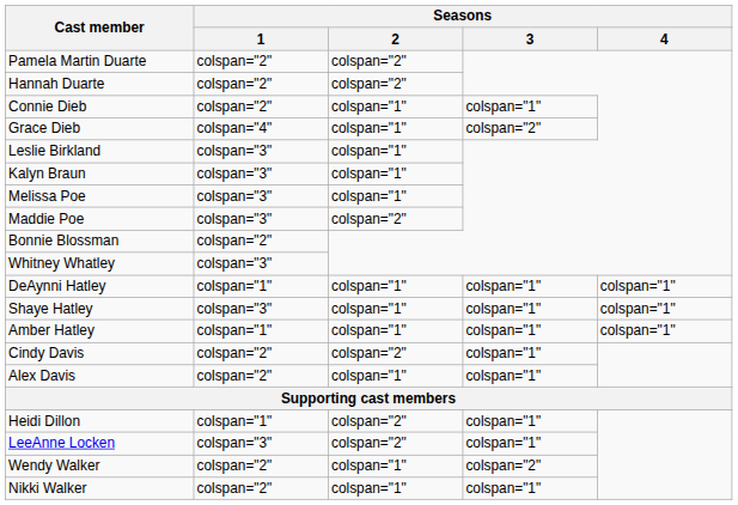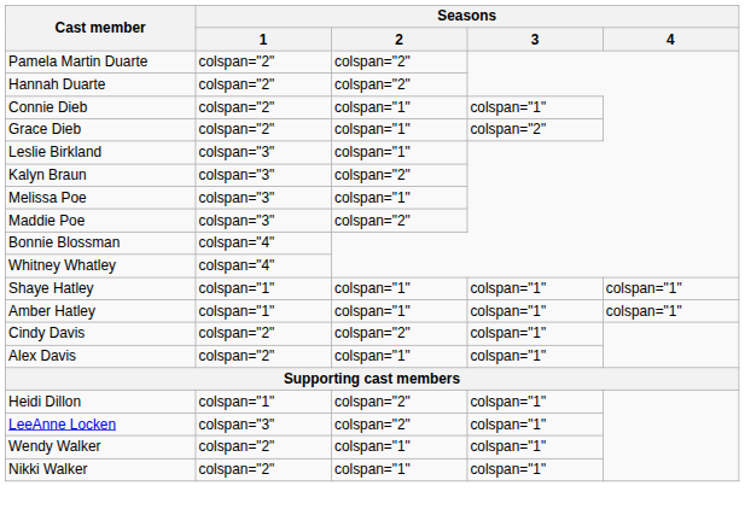Grace Dieb | Seasons / 1: colspan="4" -> colspan="2"
Kalyn Braun | Seasons / 2: colspan="1" -> colspan="2"
Bonnie Blossman | Seasons / 1: colspan="2" -> colspan="4"
Whitney Whatley | Seasons / 1: colspan="3" -> colspan="4"
- row: DeAynni Hatley | colspan="1" | colspan="1" | colspan="1" | colspan="1"
Shaye Hatley | Seasons / 1: colspan="3" -> colspan="1"
Wendy Walker | Seasons / 3: colspan="2" -> colspan="1"
